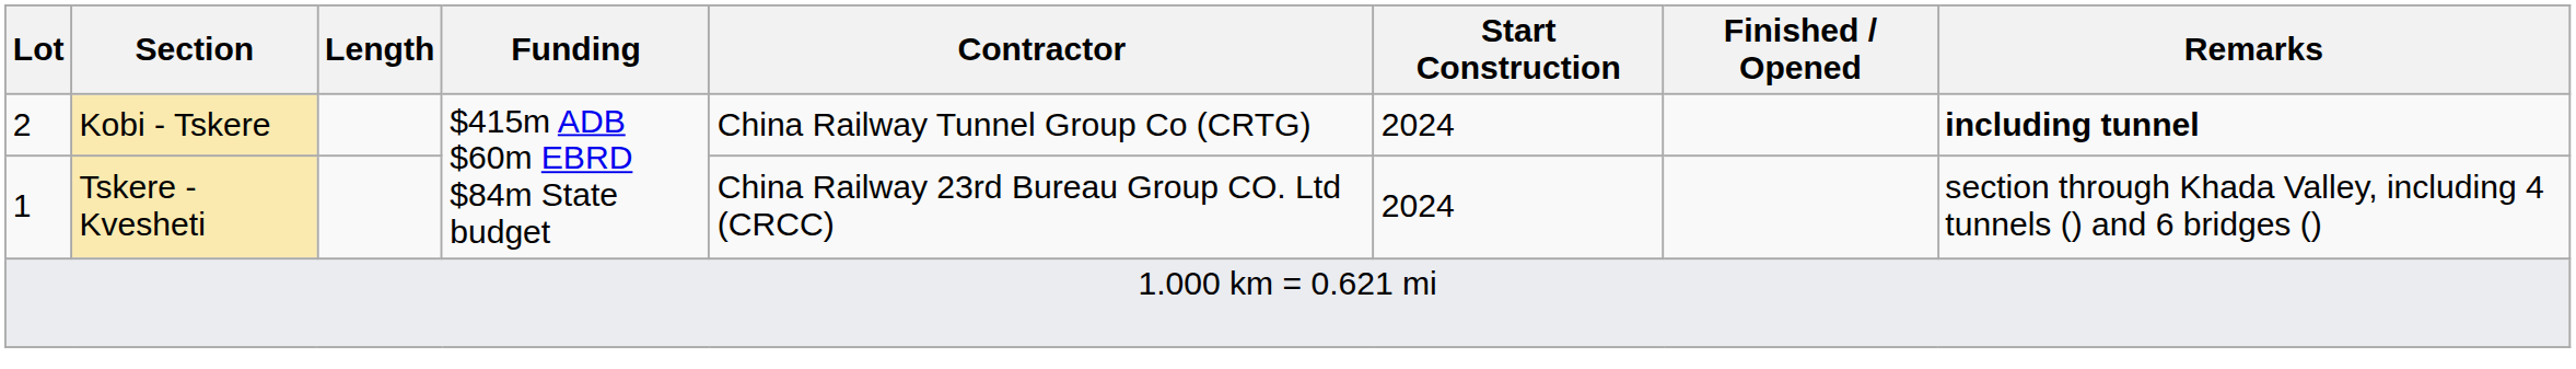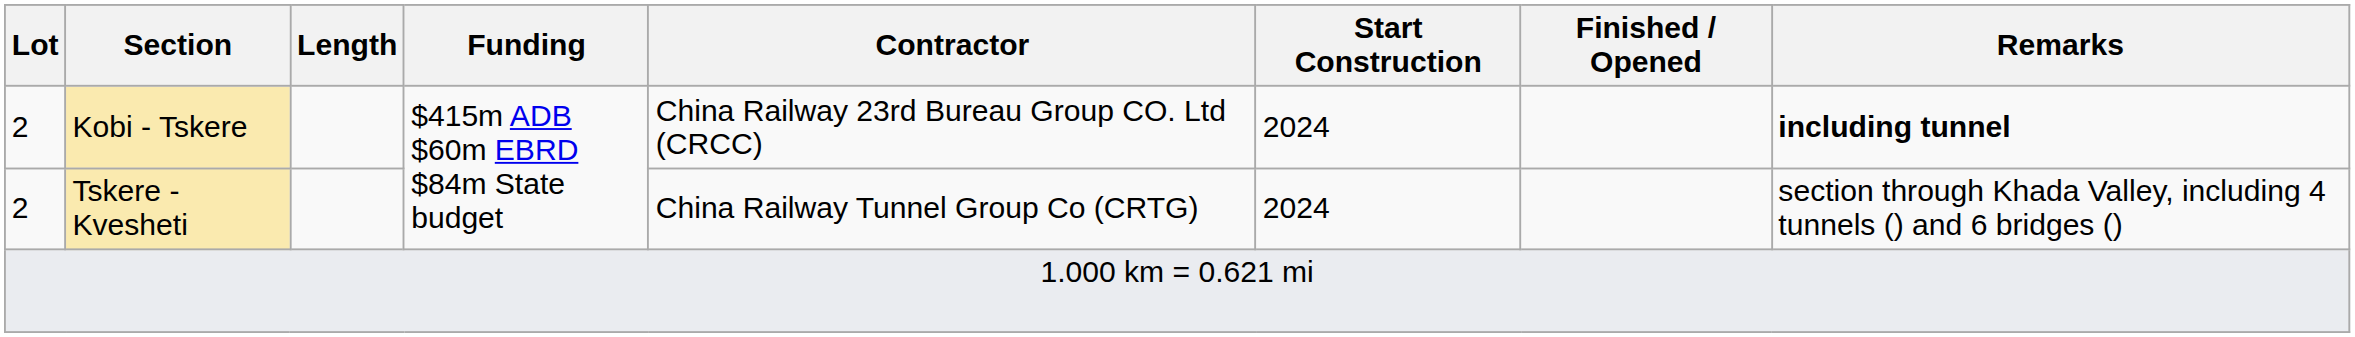Kobi - Tskere | Contractor: China Railway Tunnel Group Co (CRTG) -> China Railway 23rd Bureau Group CO. Ltd (CRCC)
Tskere - Kvesheti | Lot: 1 -> 2
Tskere - Kvesheti | Contractor: China Railway 23rd Bureau Group CO. Ltd (CRCC) -> China Railway Tunnel Group Co (CRTG)
